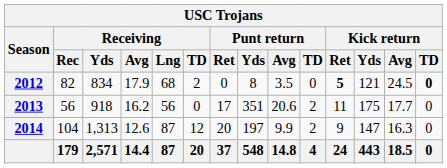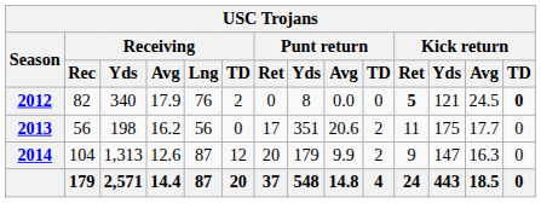2012 | Receiving / Yds: 834 -> 340
2012 | Receiving / Lng: 68 -> 76
2012 | Punt return / Avg: 3.5 -> 0.0
2013 | Receiving / Yds: 918 -> 198
2014 | Punt return / Yds: 197 -> 179
